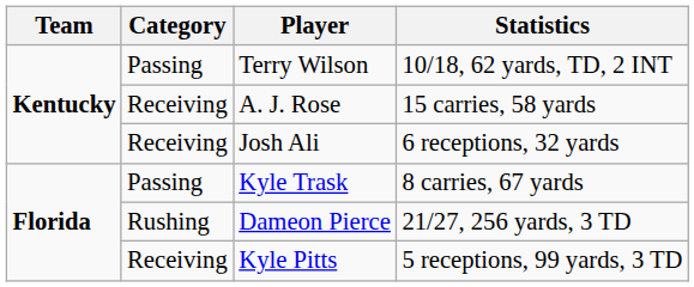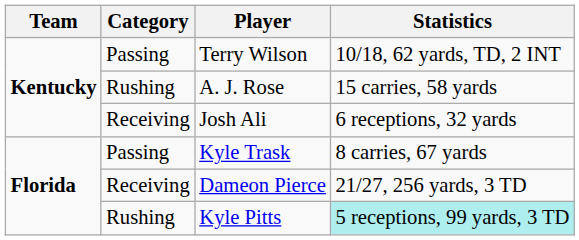A. J. Rose | Category: Receiving -> Rushing
Dameon Pierce | Category: Rushing -> Receiving
Kyle Pitts | Category: Receiving -> Rushing
Kyle Pitts | Statistics: no background -> paleturquoise background
